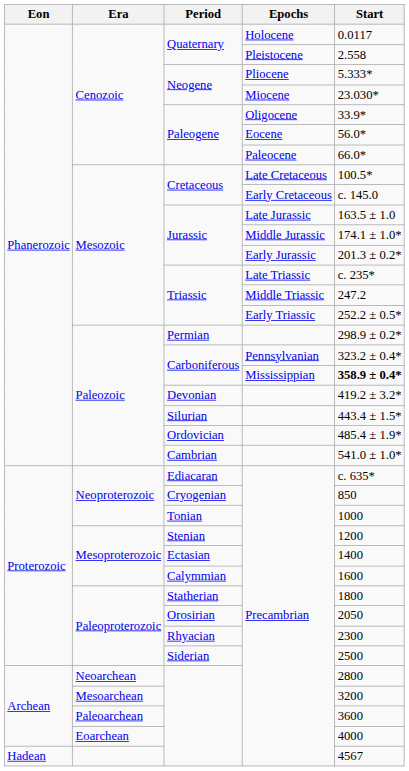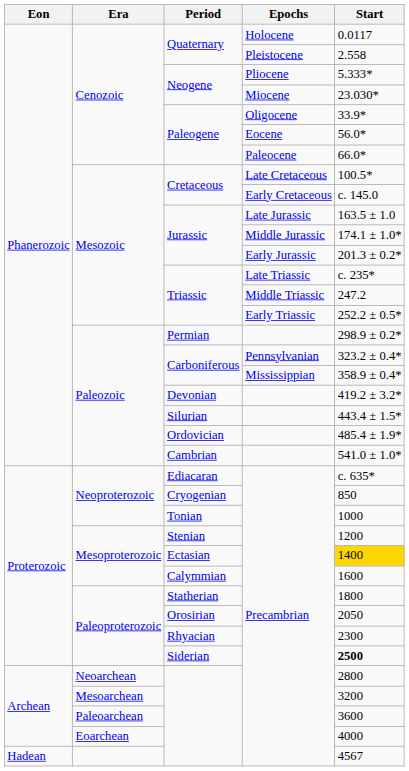Carboniferous / Mississippian | Start: bold -> normal
Ectasian | Start: no background -> gold background
Siderian | Start: normal -> bold
